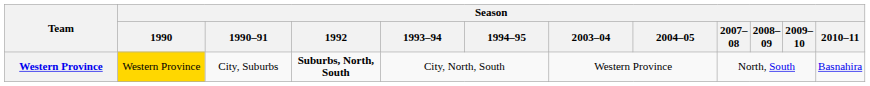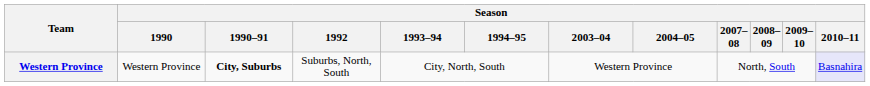row 3 | Season / 1990: gold background -> no background
row 3 | Season / 1990–91: normal -> bold
row 3 | Season / 1992: bold -> normal
row 3 | Season / 2010–11: no background -> lavender background
